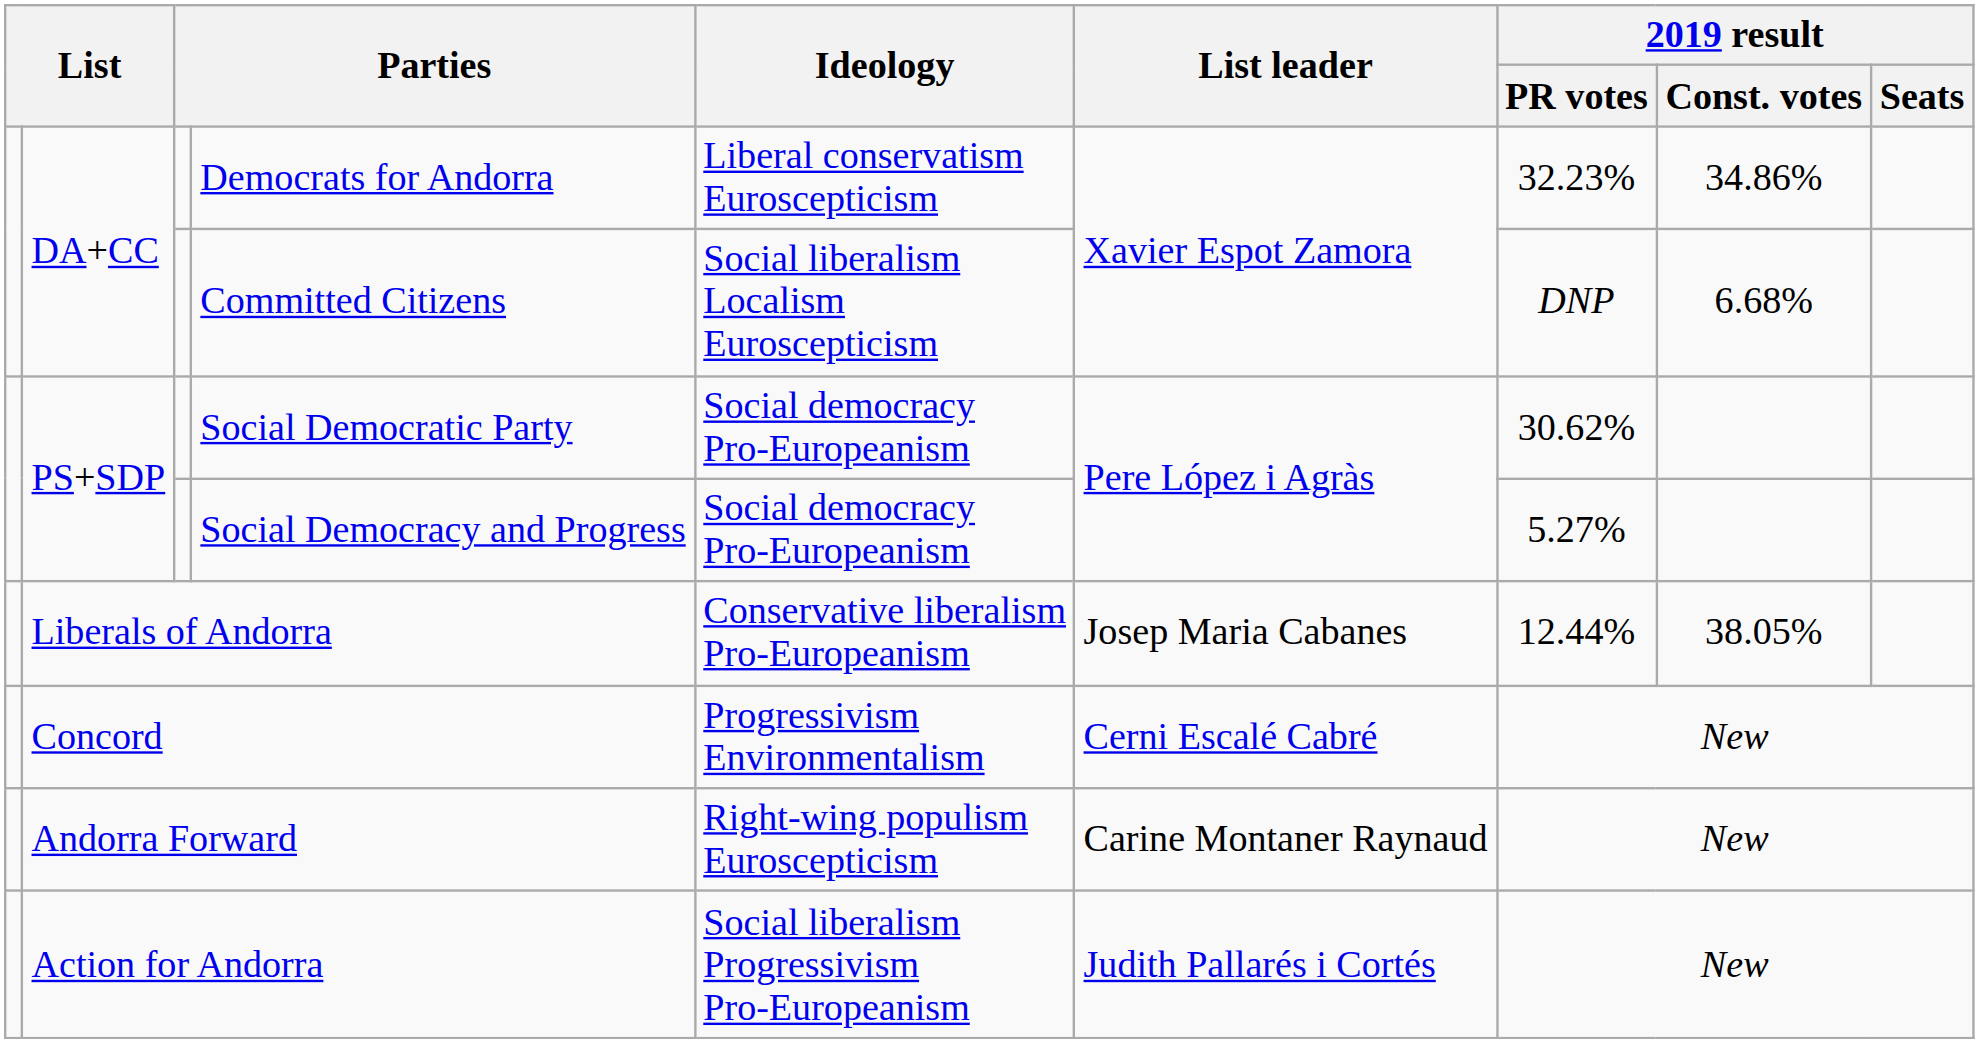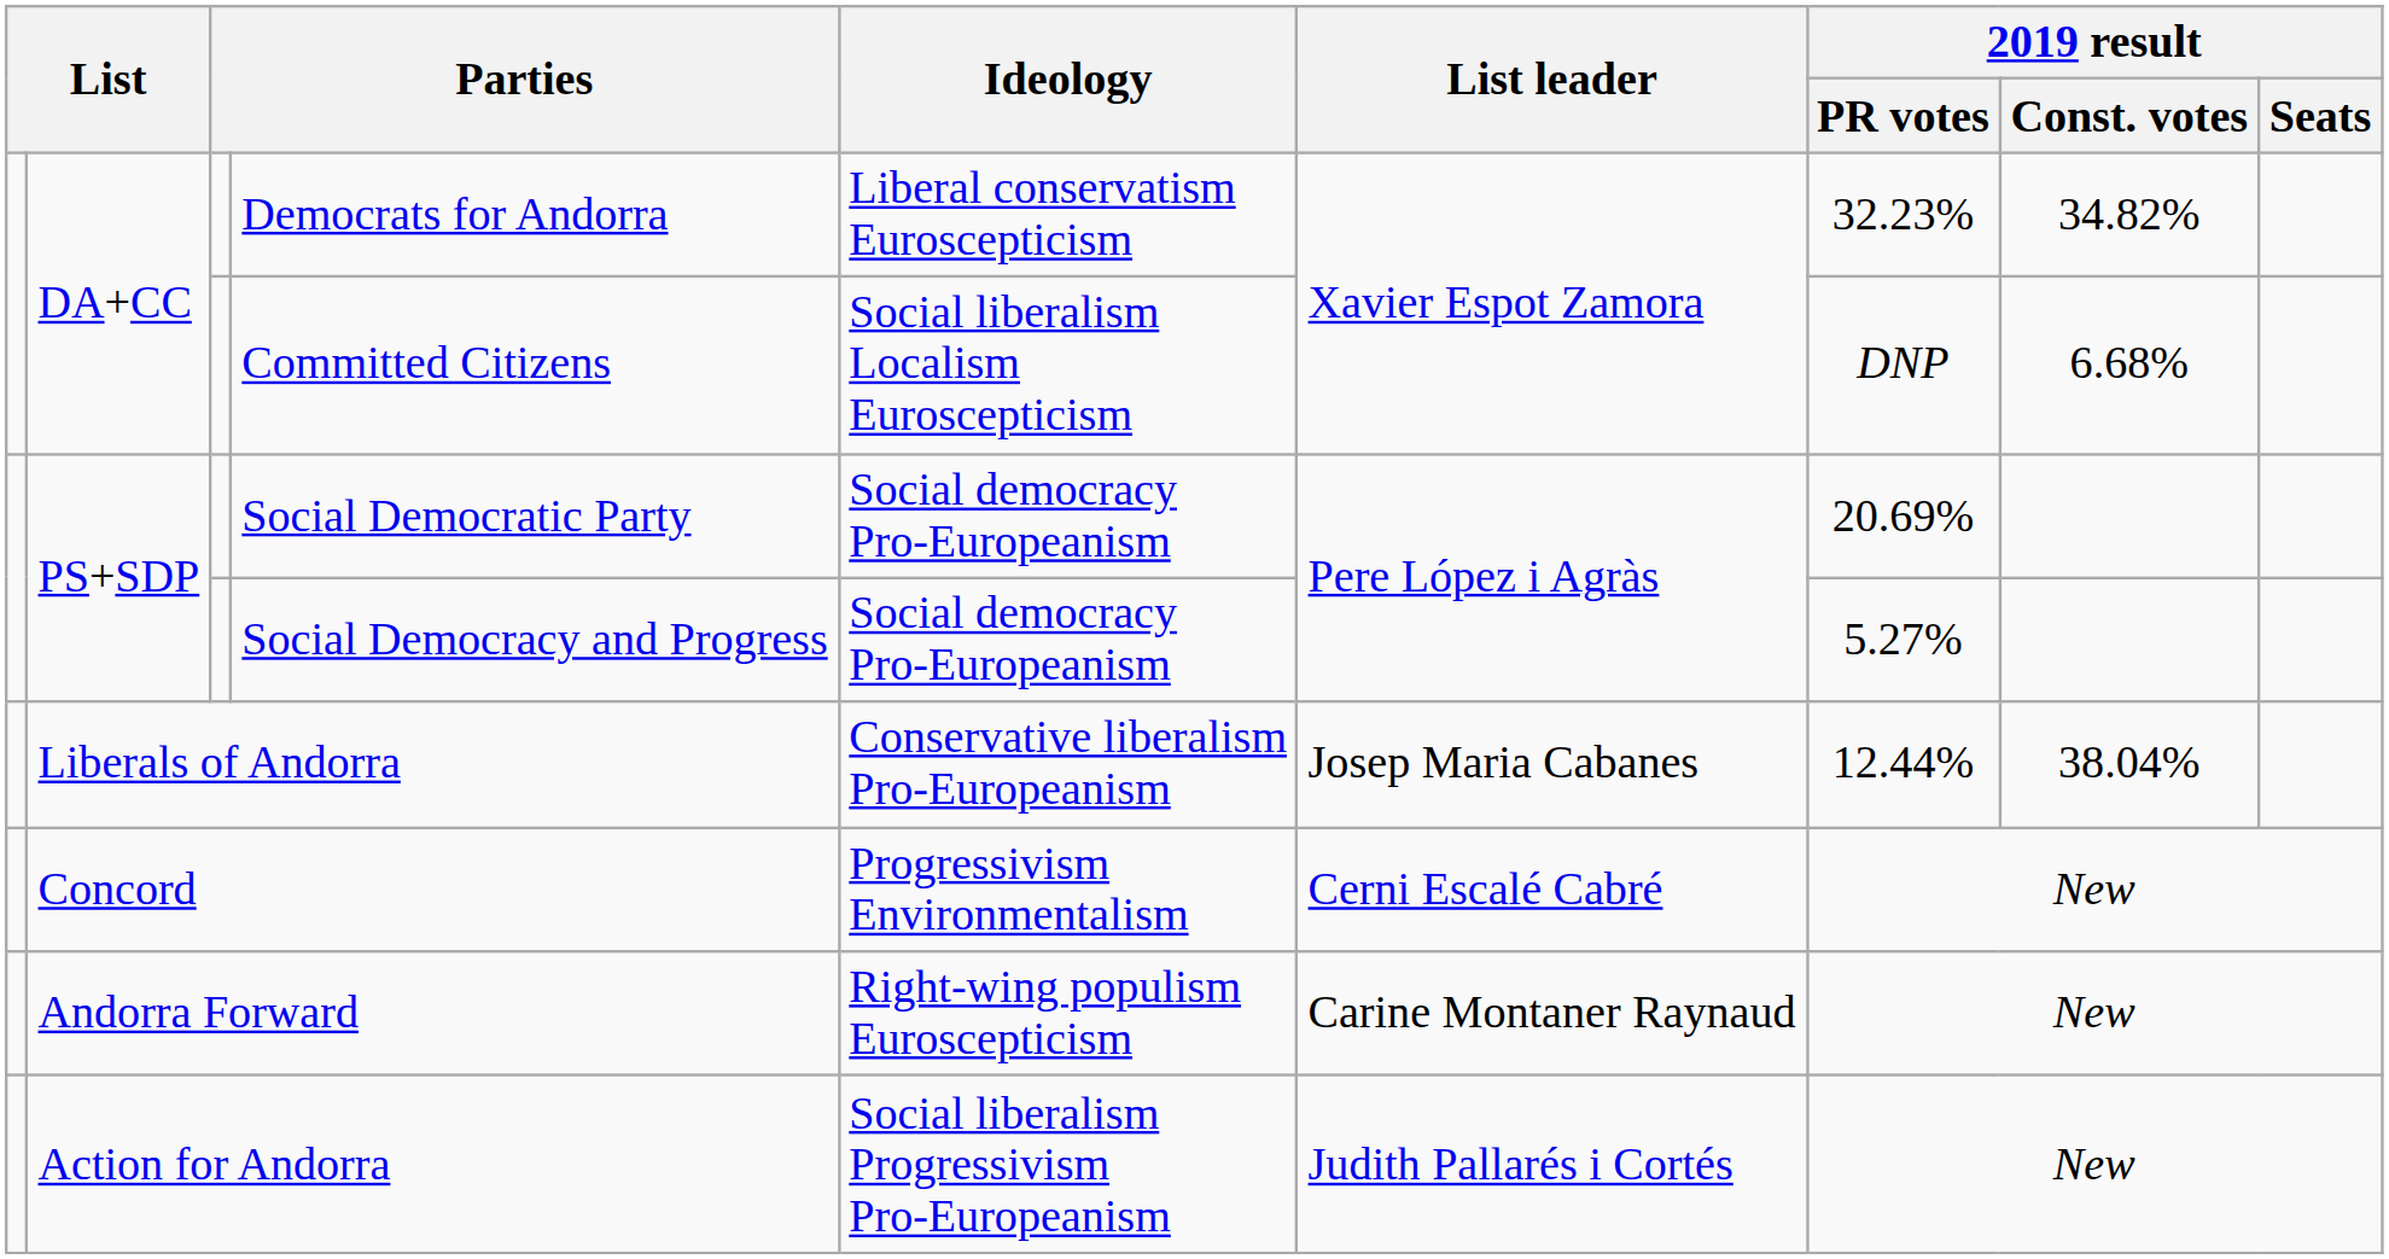Democrats for Andorra | 2019 result / Const. votes: 34.86% -> 34.82%
Social Democratic Party | 2019 result / PR votes: 30.62% -> 20.69%
Liberals of Andorra | 2019 result / Const. votes: 38.05% -> 38.04%
